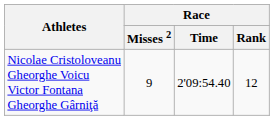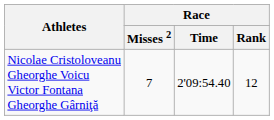row 3 | Race / Misses 2: 9 -> 7
